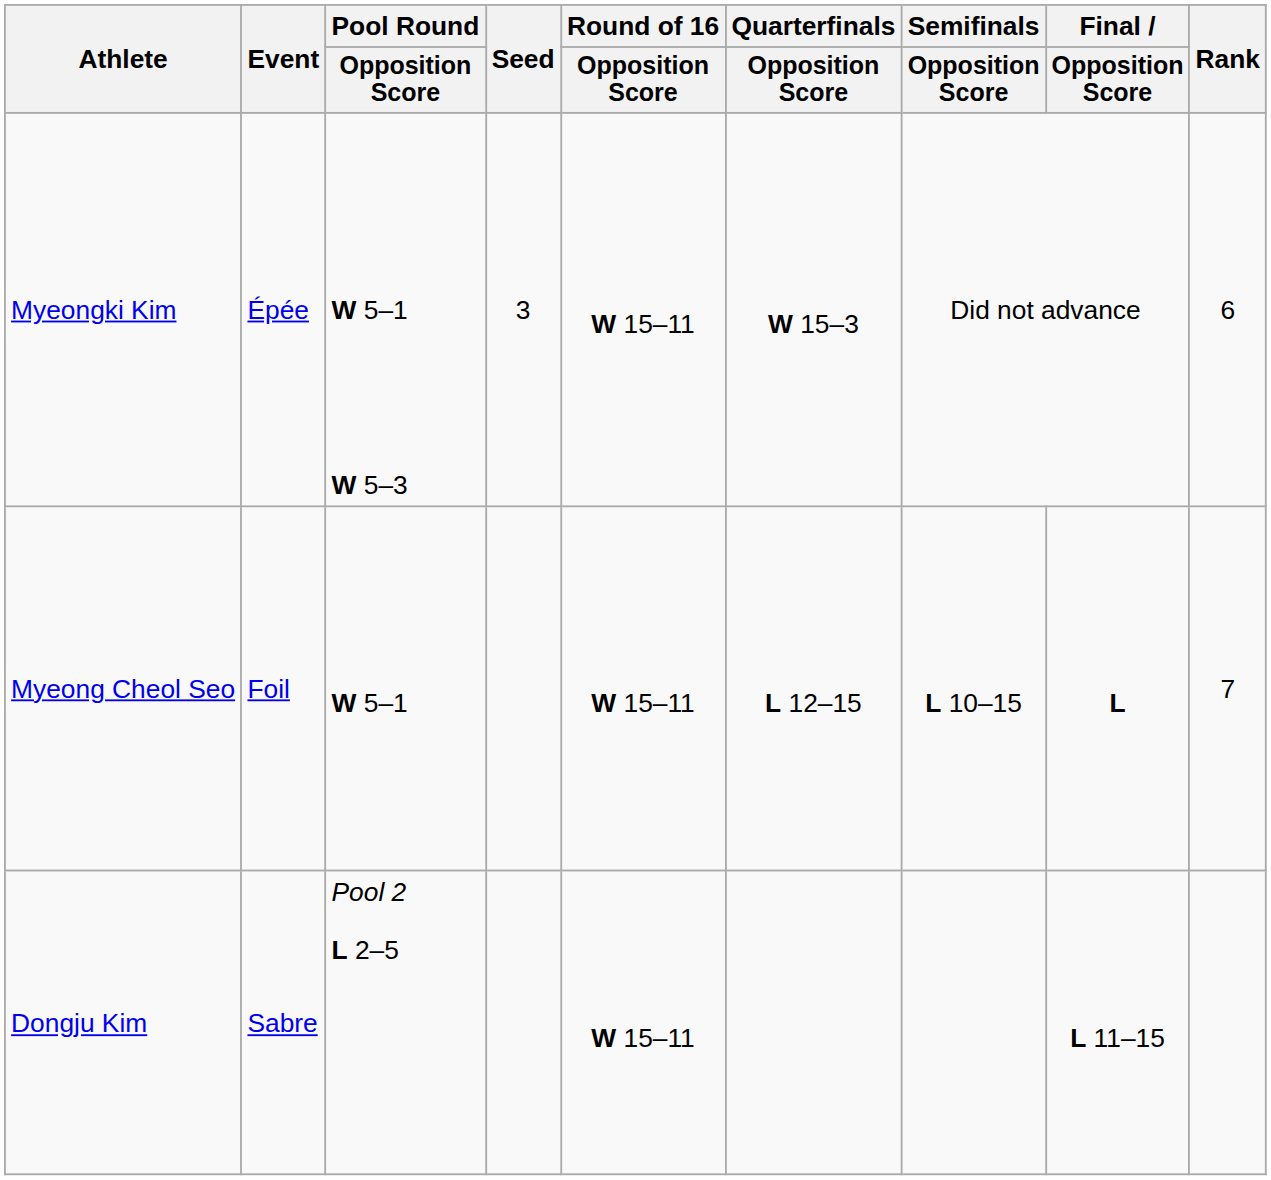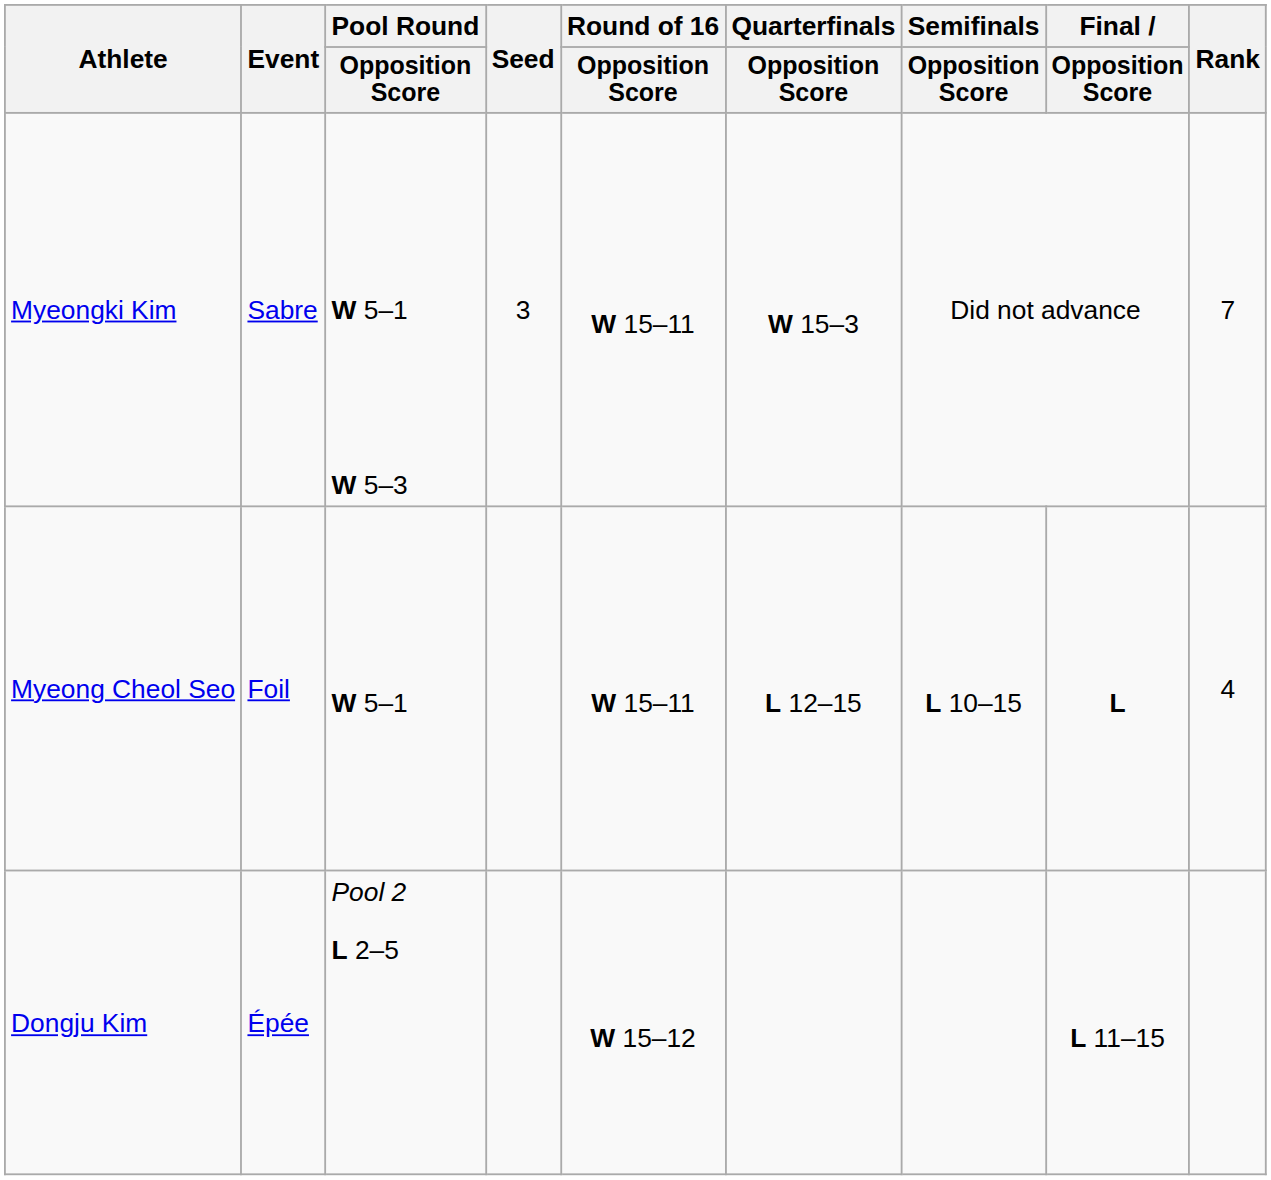Myeongki Kim | Event: Épée -> Sabre
Myeongki Kim | Rank: 6 -> 7
Myeong Cheol Seo | Rank: 7 -> 4
Dongju Kim | Event: Sabre -> Épée
Dongju Kim | Round of 16 / Opposition Score: W 15–11 -> W 15–12
